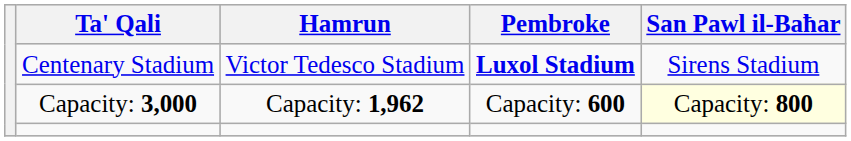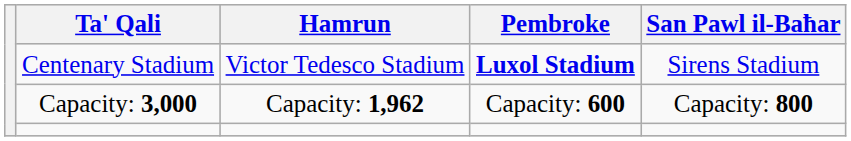Capacity: 3,000 | San Pawl il-Baħar: lightyellow background -> no background
